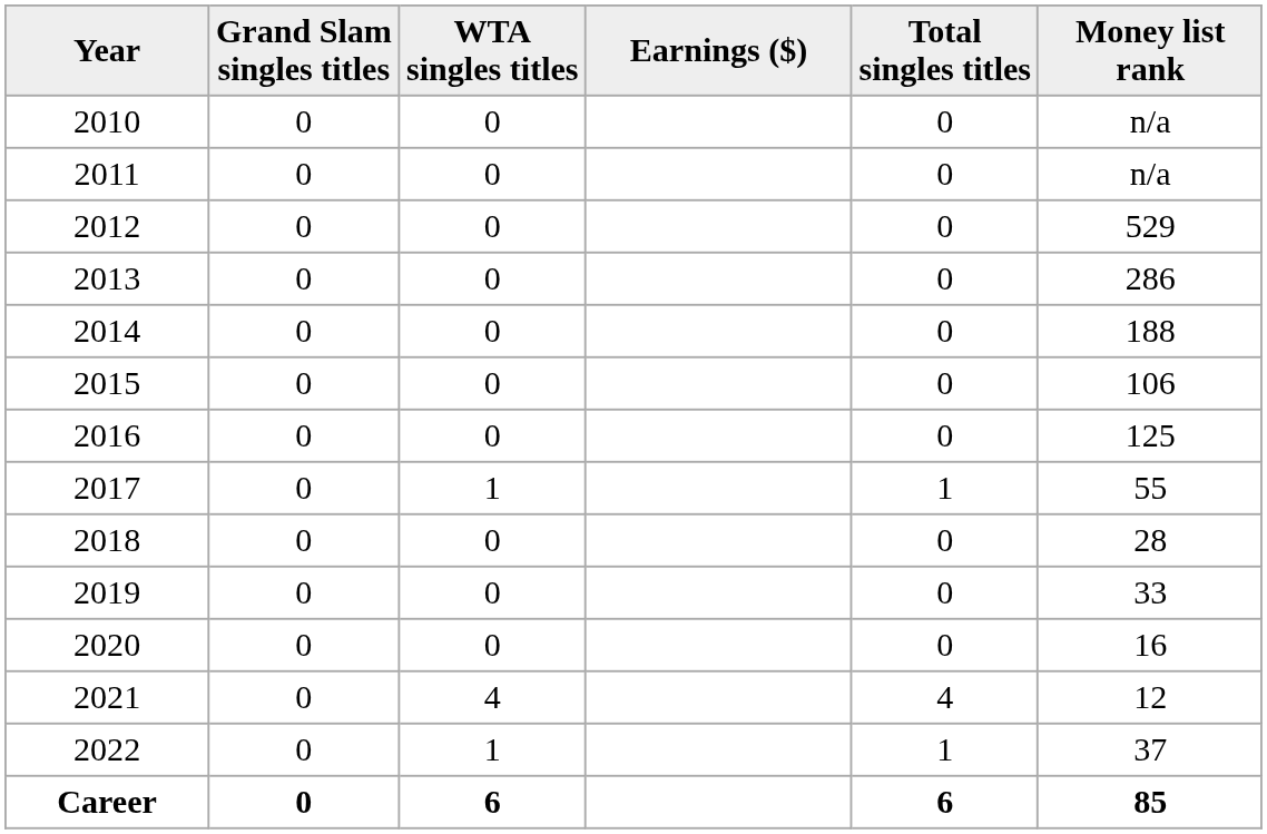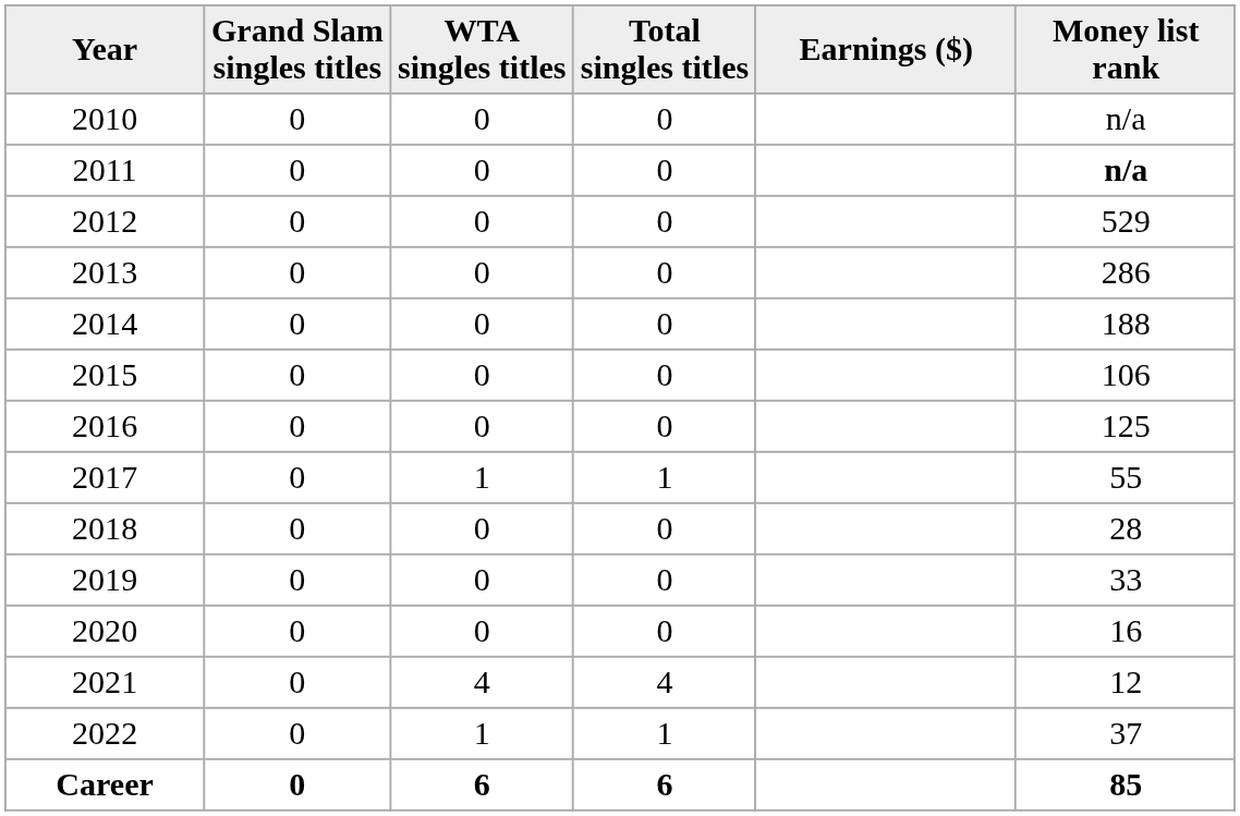columns swapped: Total singles titles <-> Earnings ($)
2011 | Money list rank: normal -> bold
